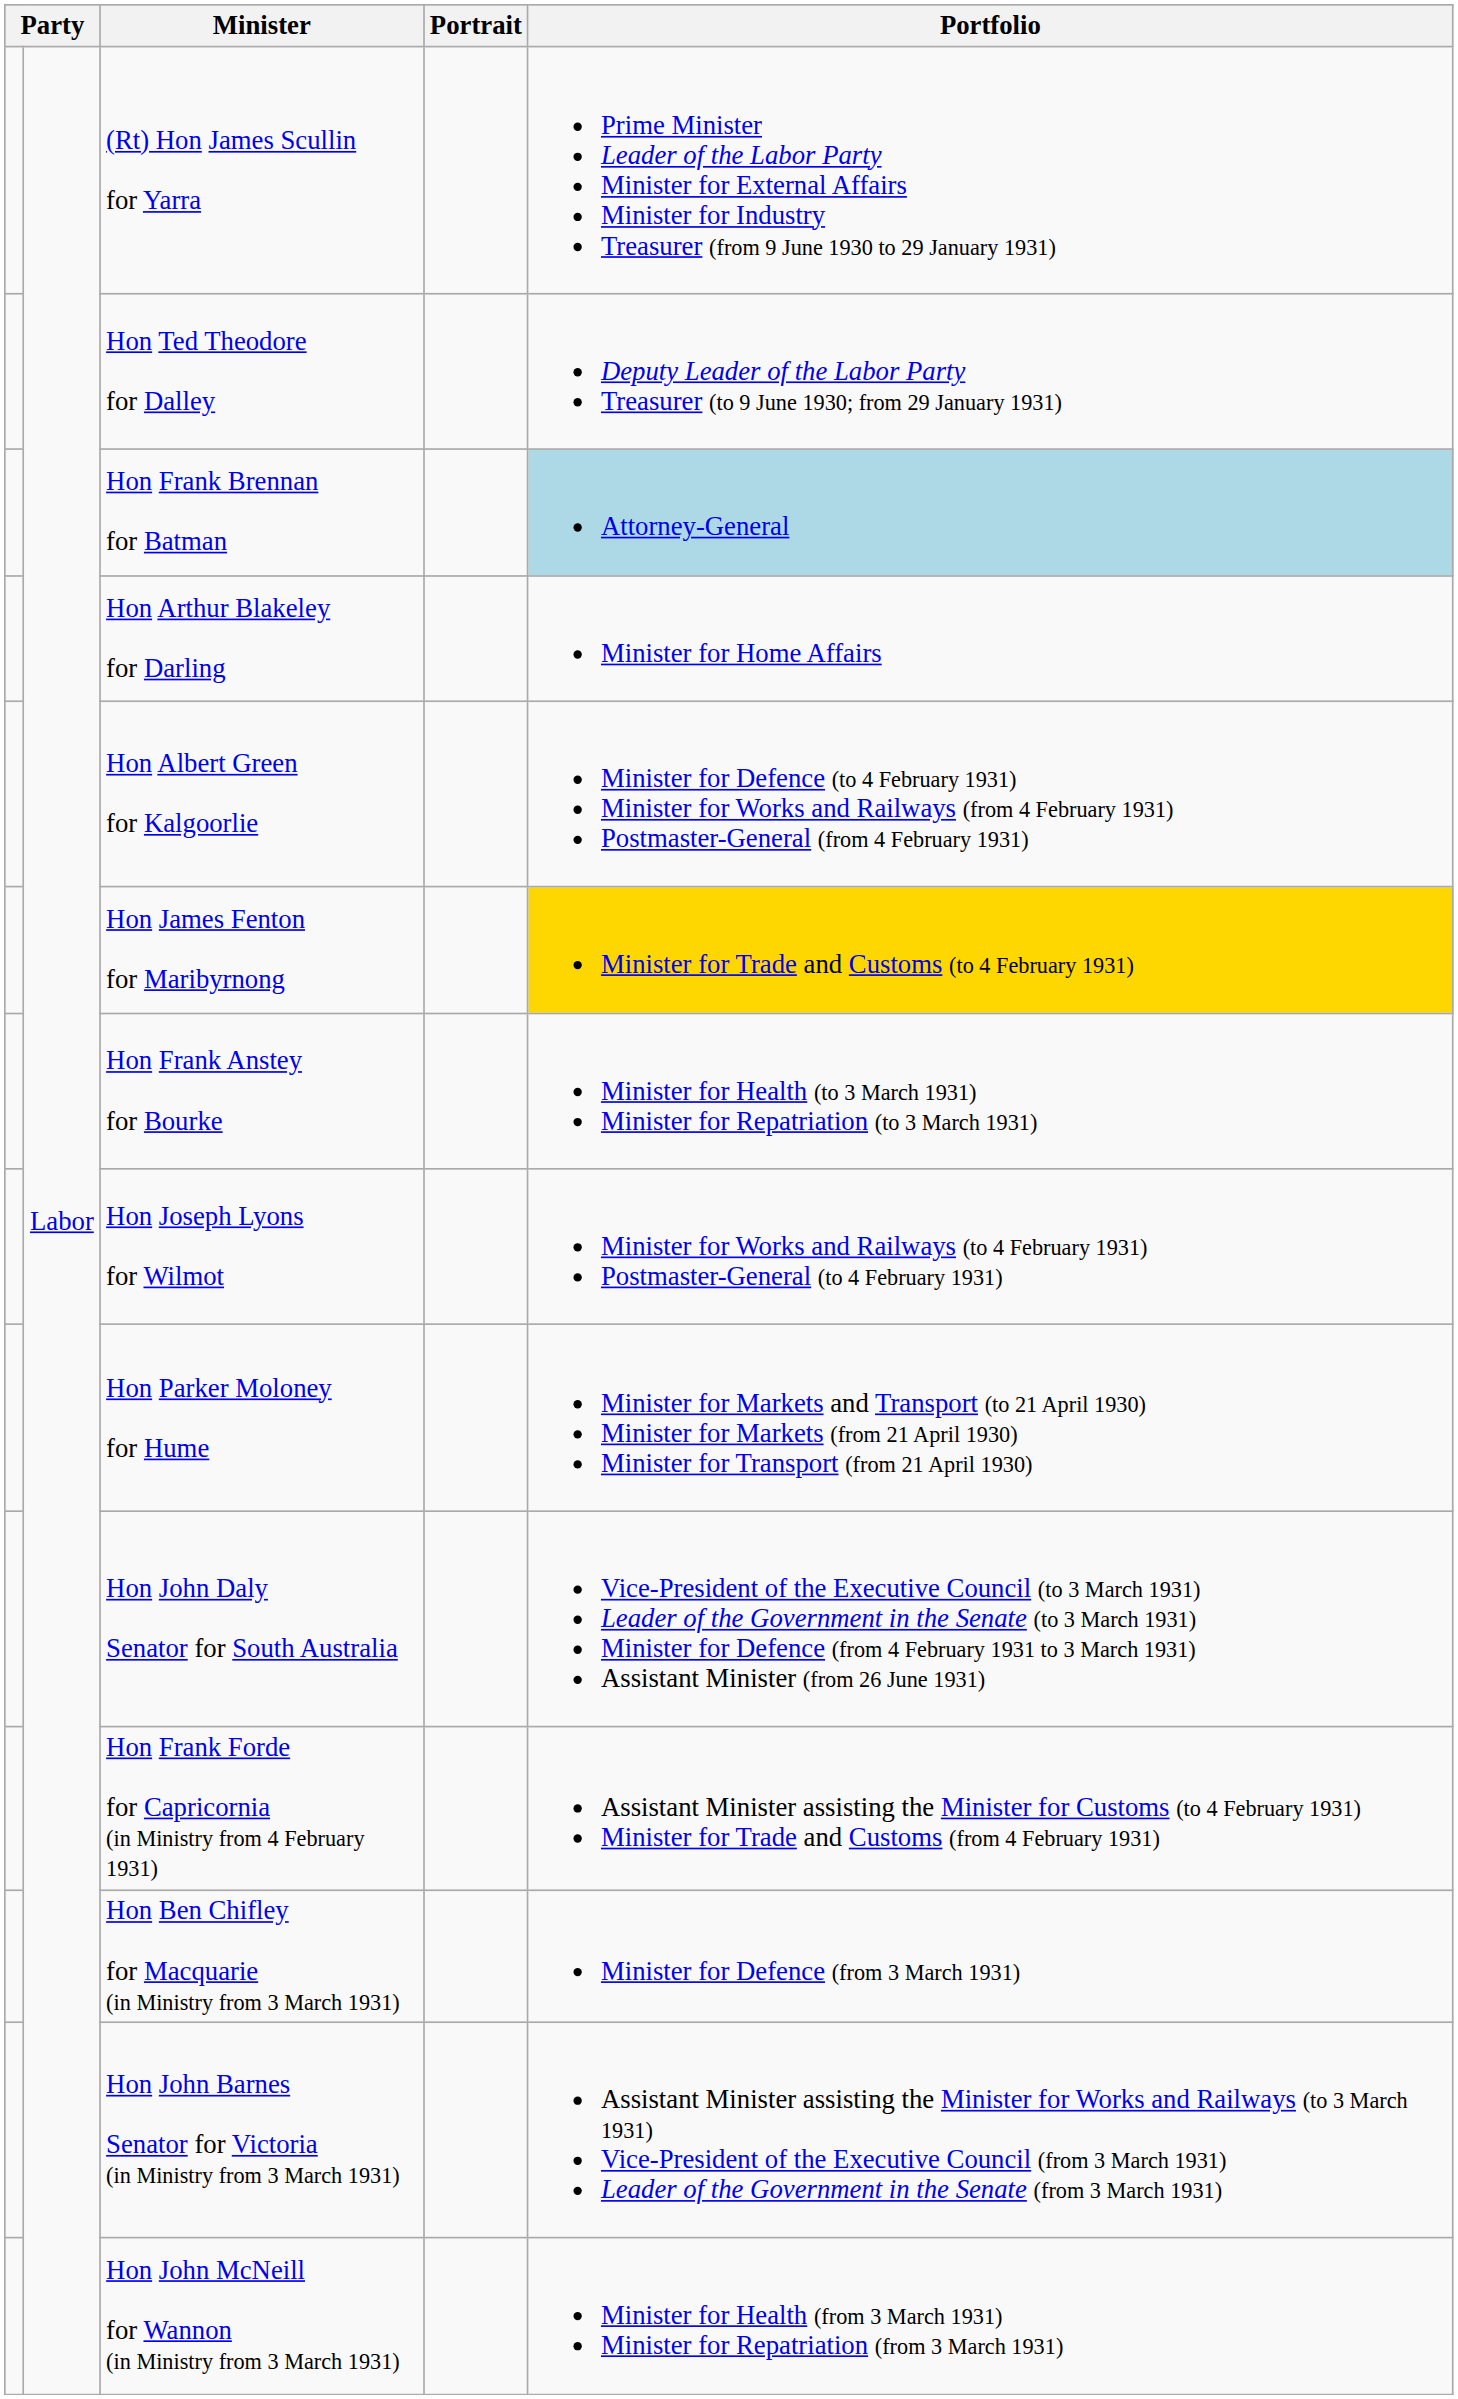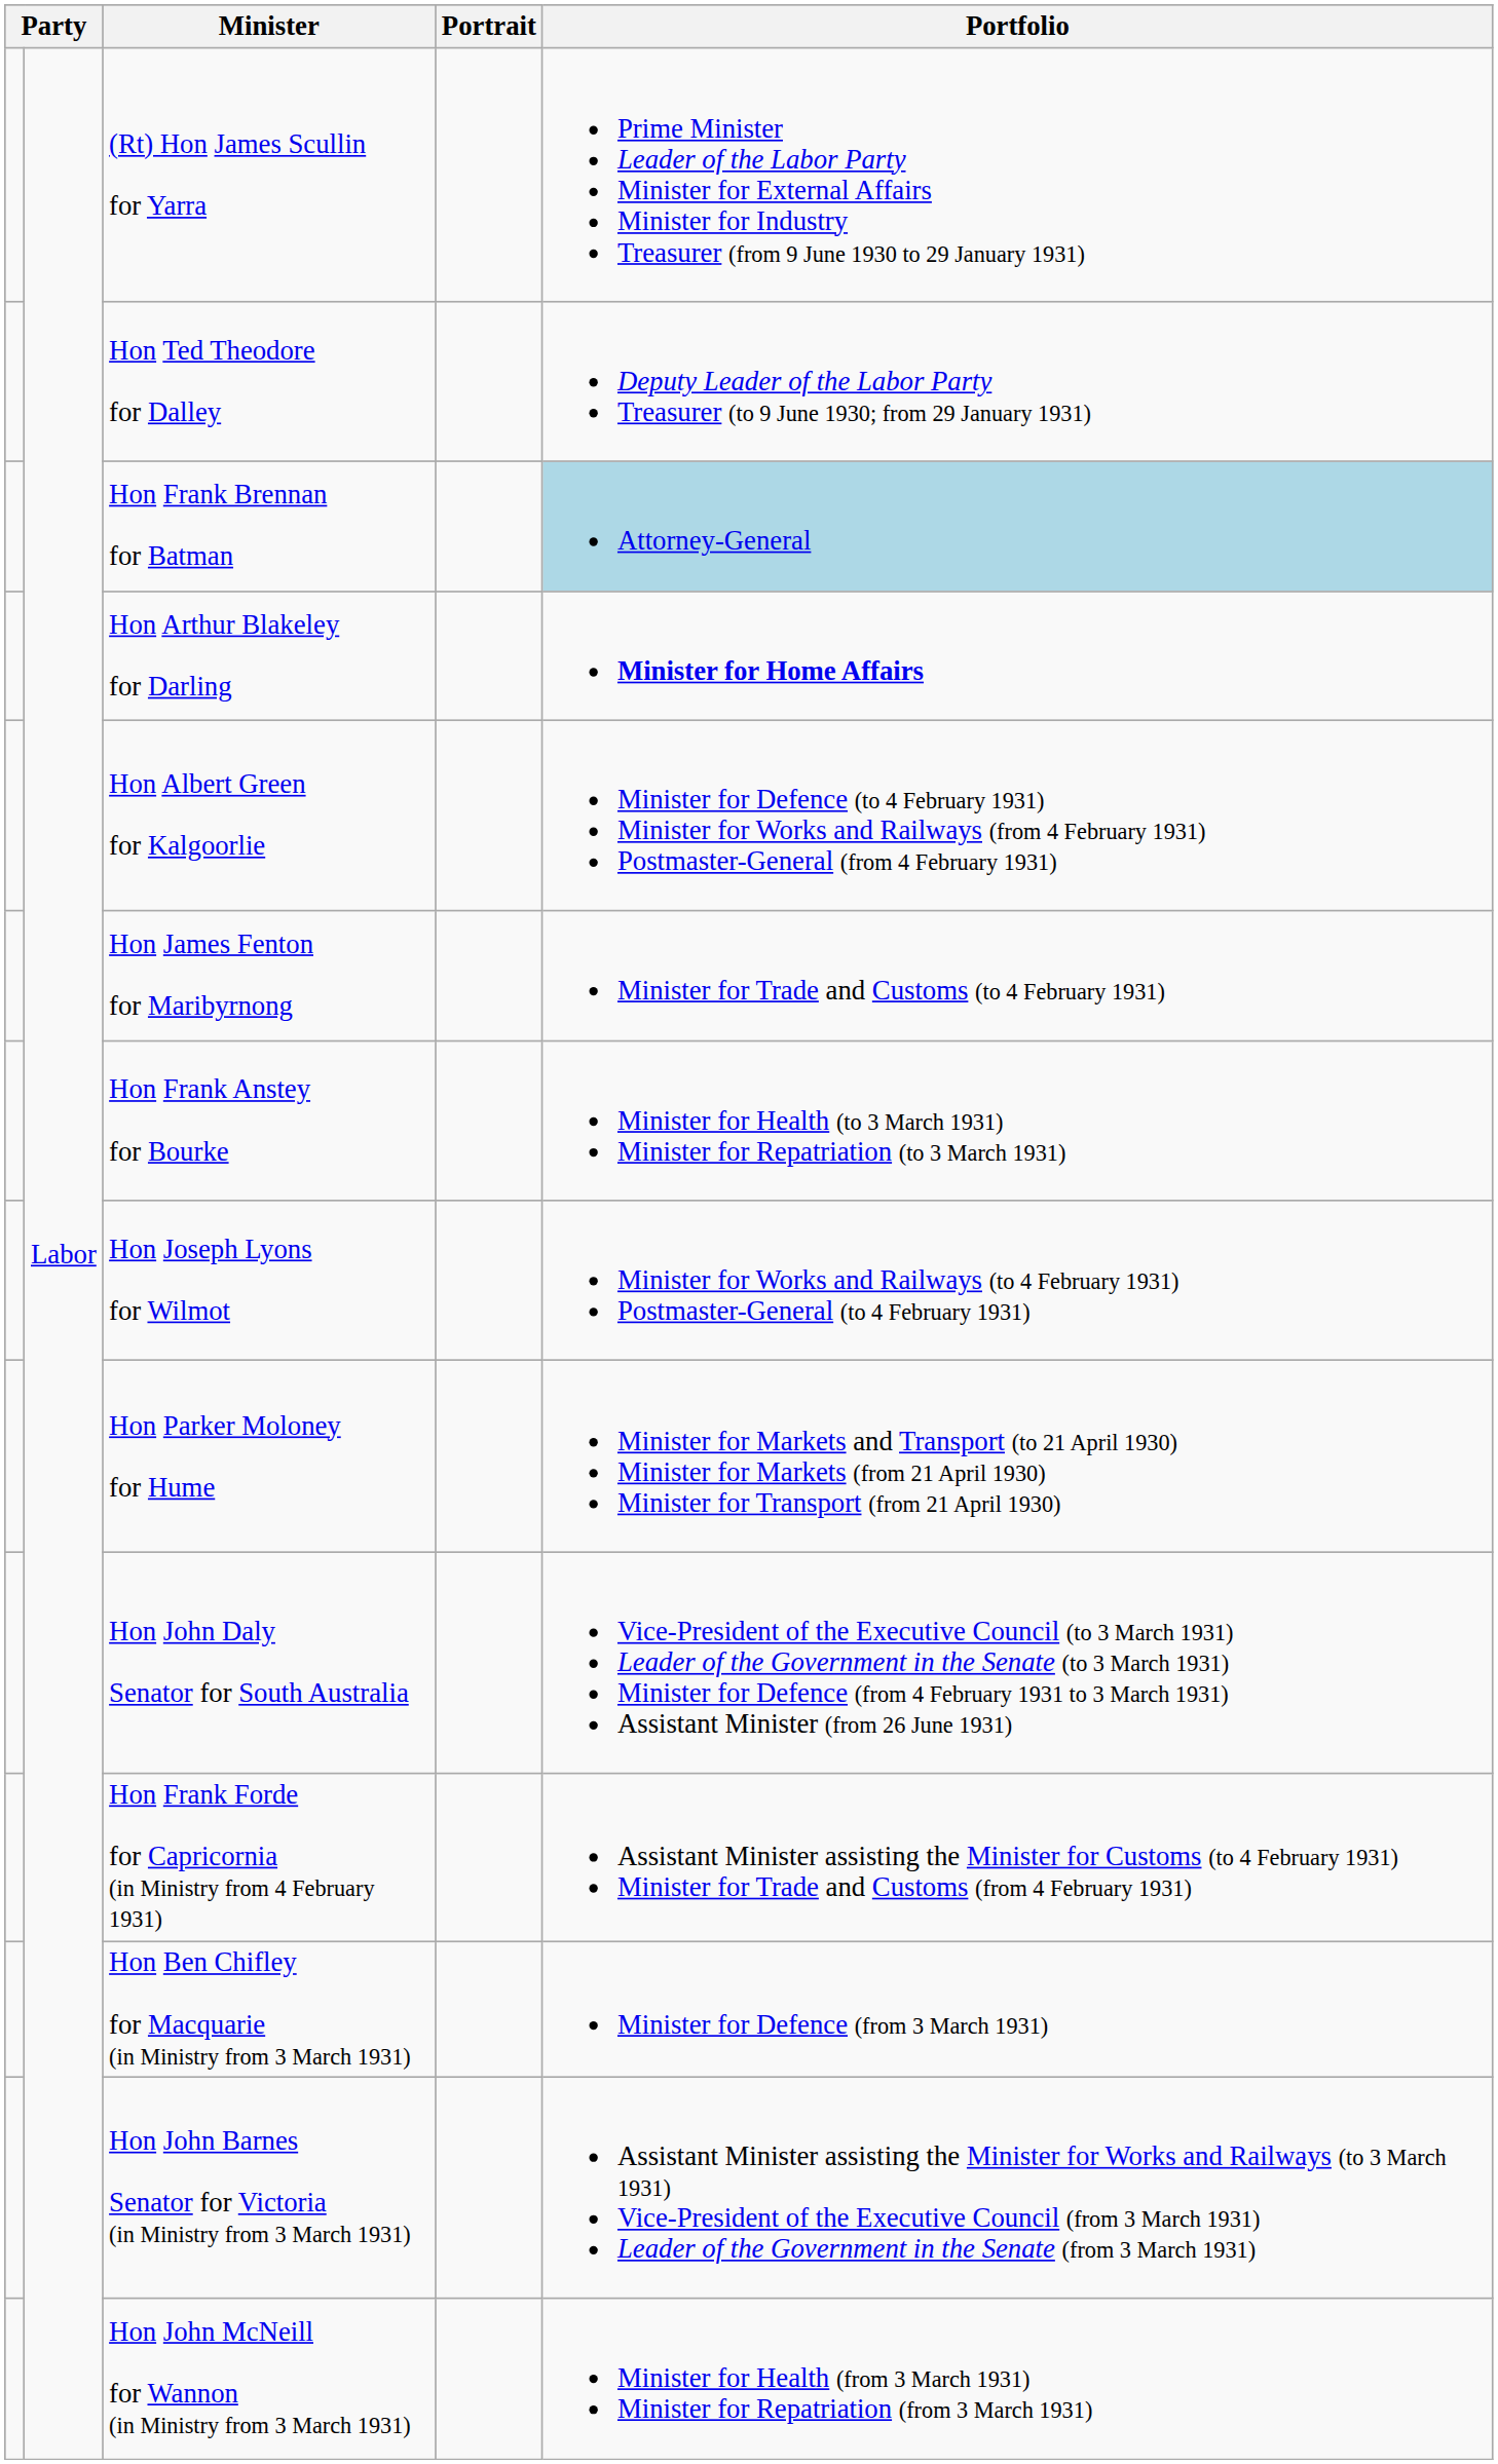Hon Arthur Blakeley for Darling | Portfolio: normal -> bold
Hon James Fenton for Maribyrnong | Portfolio: gold background -> no background
